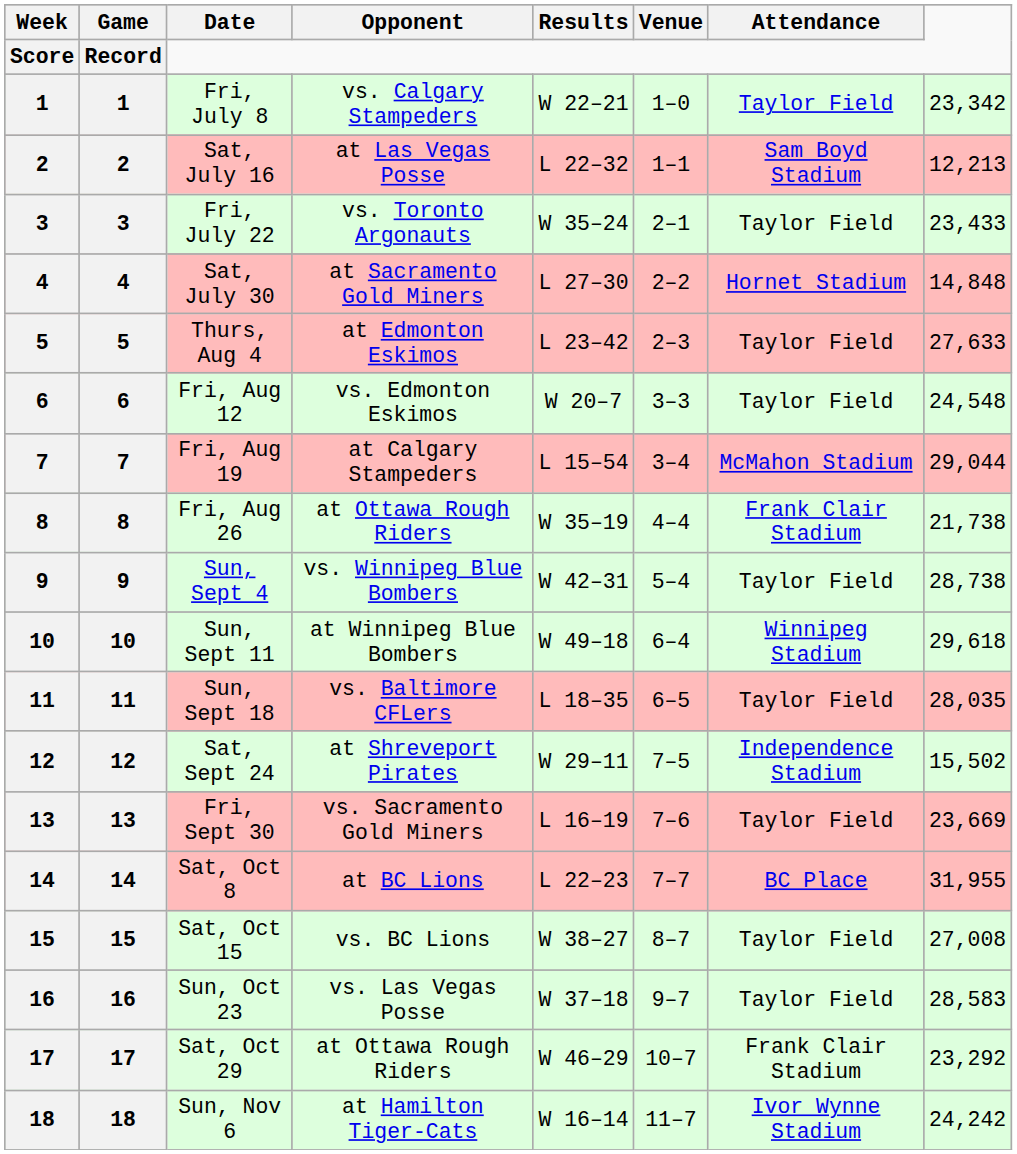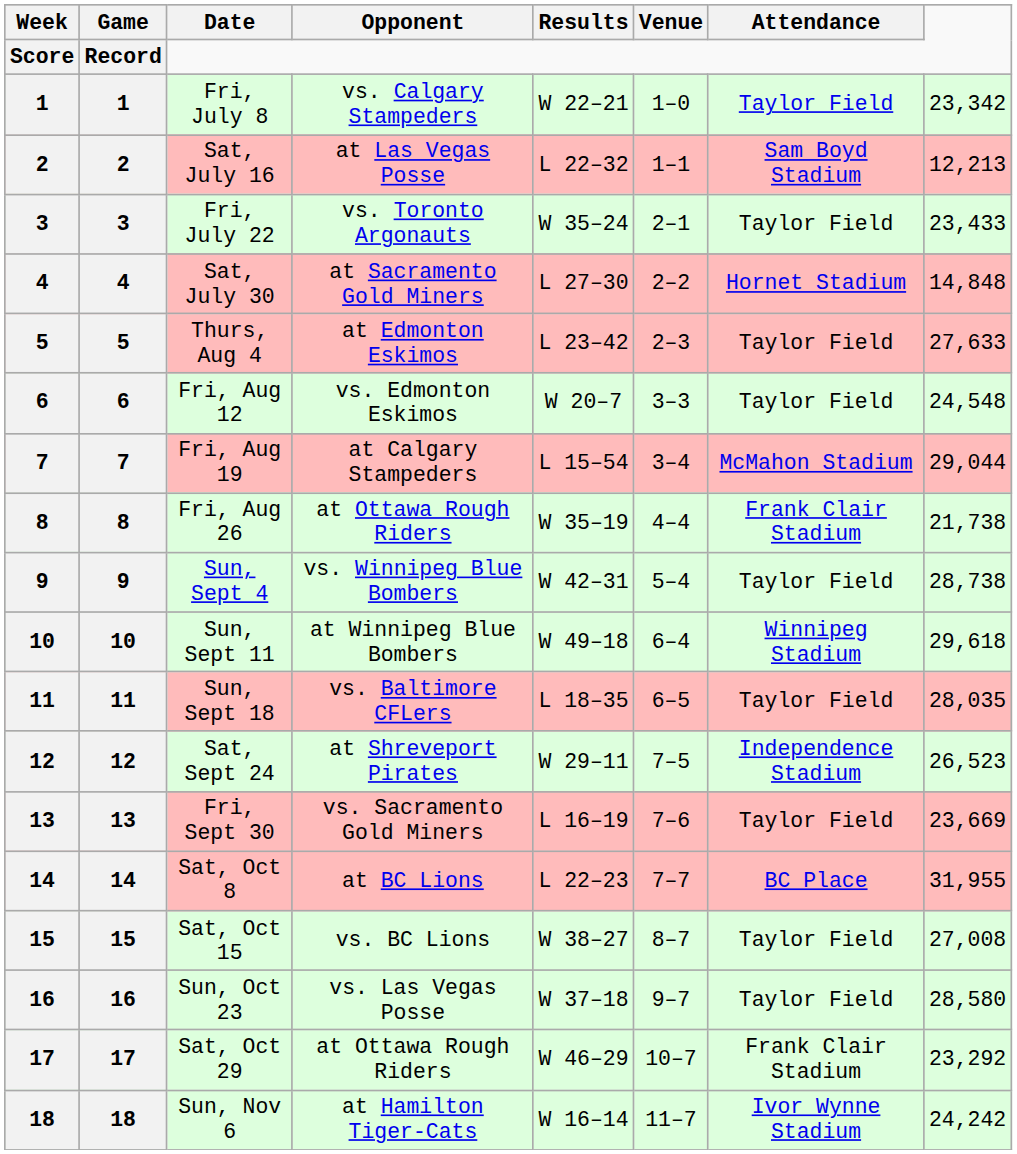Sat, Sept 24 | column 8: 15,502 -> 26,523
Sun, Oct 23 | column 8: 28,583 -> 28,580
